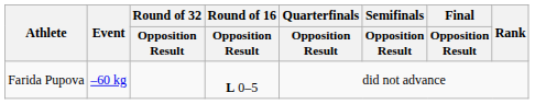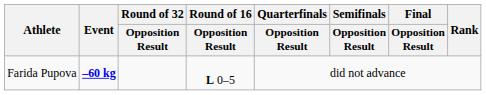Farida Pupova | Event: normal -> bold
